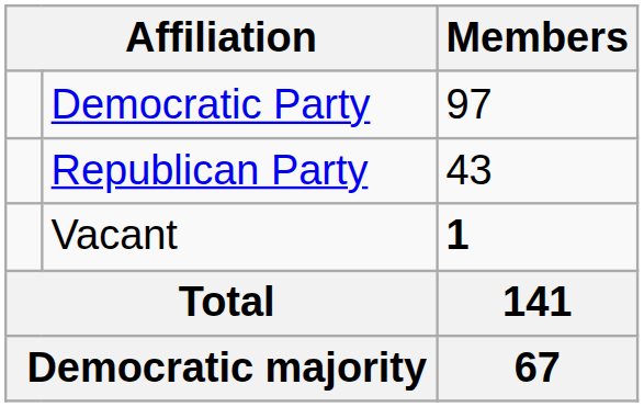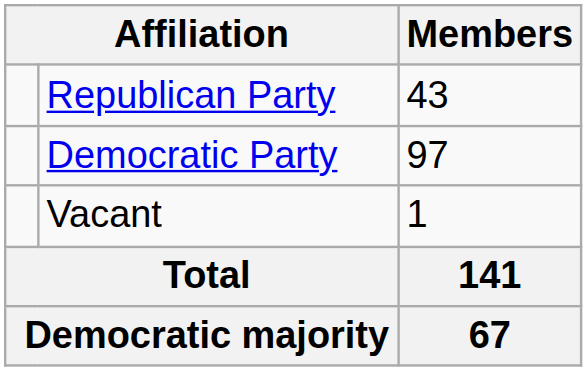rows swapped: Democratic Party <-> Republican Party
Vacant | Members: bold -> normal
